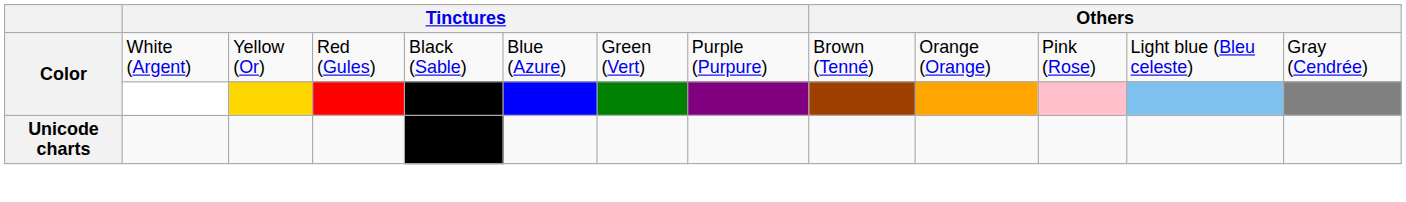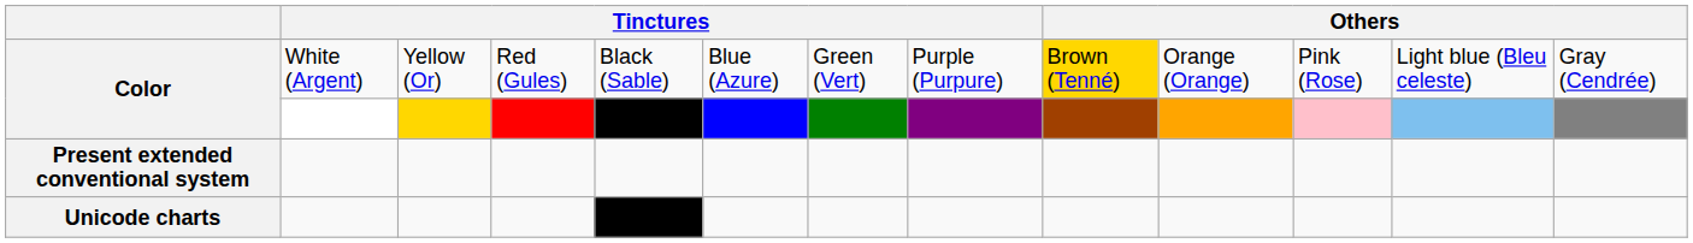Color / White (Argent) | column 9: no background -> gold background
+ row: Present extended conventional system
